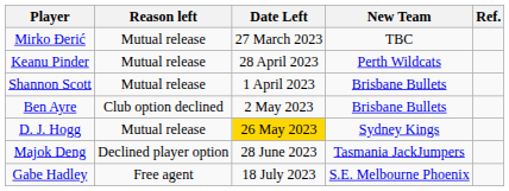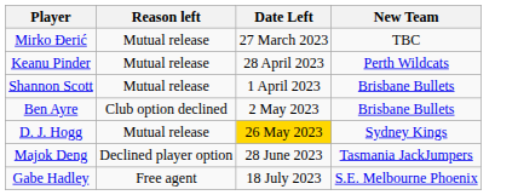- column: Ref.
